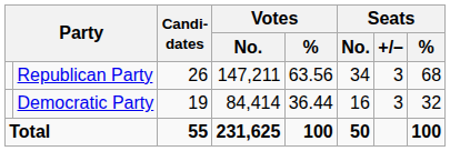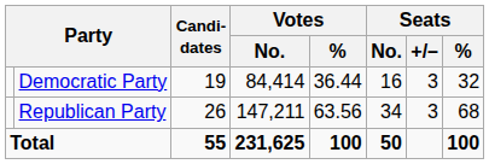rows swapped: Republican Party <-> Democratic Party
